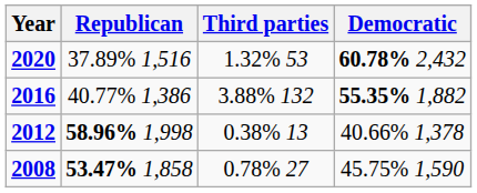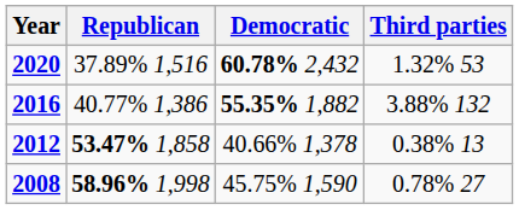columns swapped: Democratic <-> Third parties
2012 | Republican: 58.96% 1,998 -> 53.47% 1,858
2008 | Republican: 53.47% 1,858 -> 58.96% 1,998
